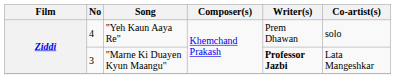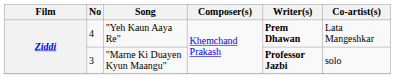"Yeh Kaun Aaya Re" | Writer(s): normal -> bold
"Yeh Kaun Aaya Re" | Co-artist(s): solo -> Lata Mangeshkar
"Marne Ki Duayen Kyun Maangu" | Co-artist(s): Lata Mangeshkar -> solo
